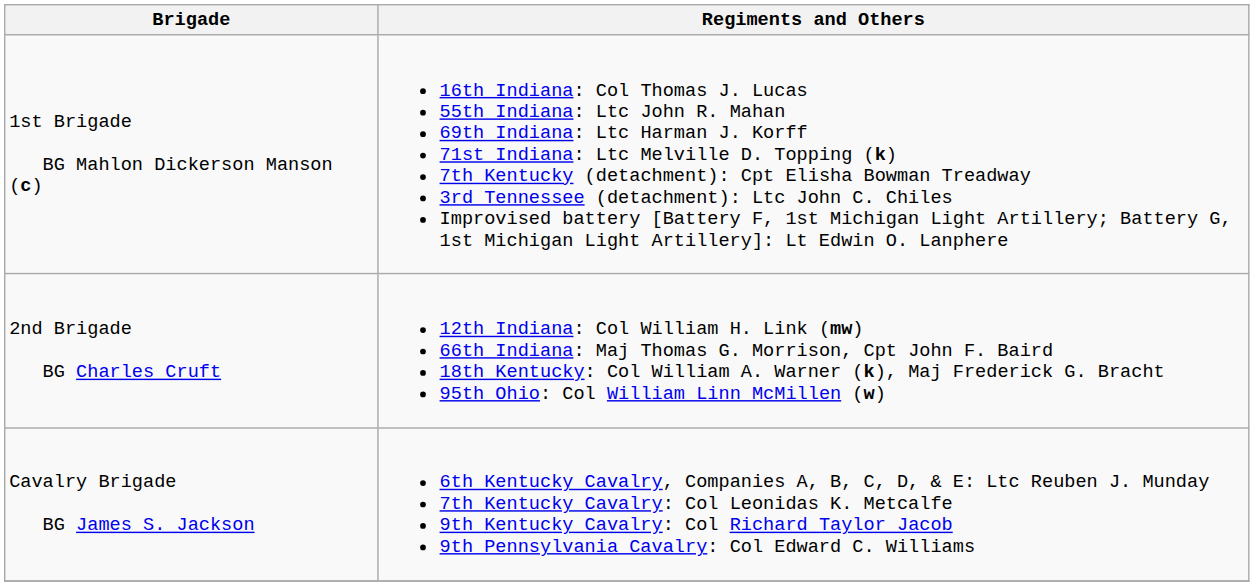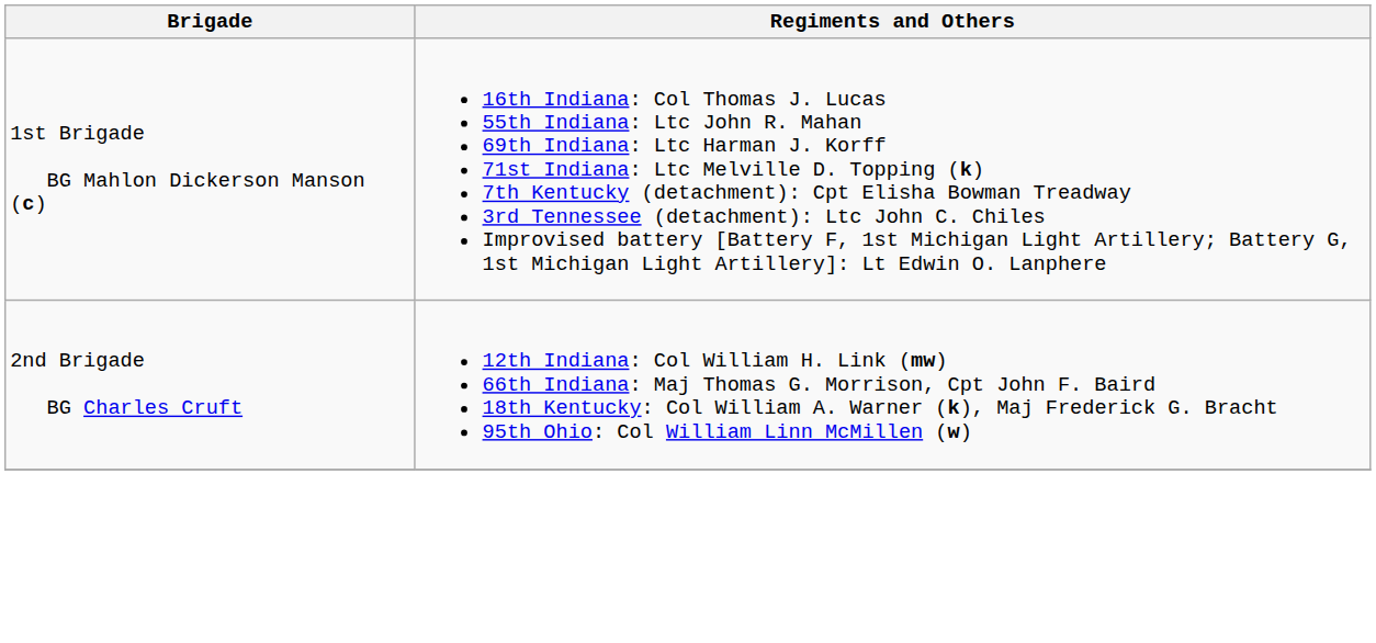- row: Cavalry Brigade BG James S. Jackson | 6th Kentucky Cavalry, Companies A, B, C, D, & E: Ltc Reuben J. Munday 7th Kentucky Cavalry: Col Leonidas K. Metcalfe 9th Kentucky Cavalry: Col Richard Taylor Jacob 9th Pennsylvania Cavalry: Col Edward C. Williams
